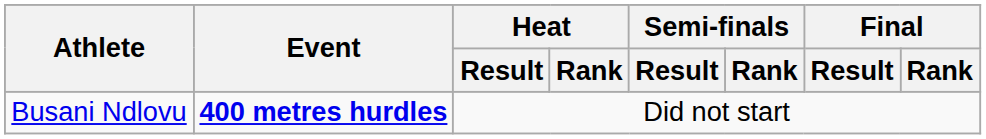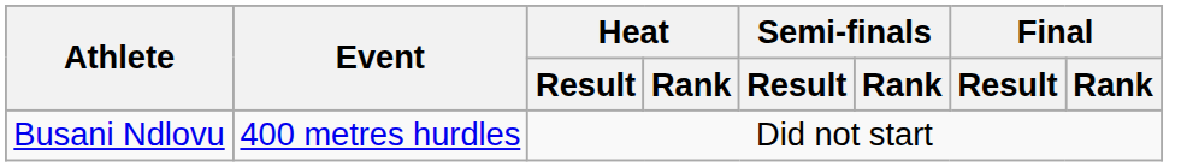Busani Ndlovu | Event: bold -> normal
